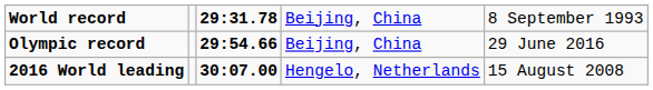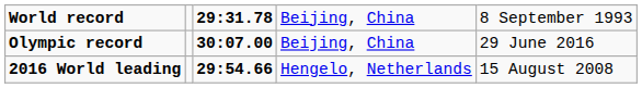Olympic record | column 3: 29:54.66 -> 30:07.00
2016 World leading | column 3: 30:07.00 -> 29:54.66
